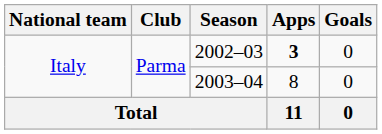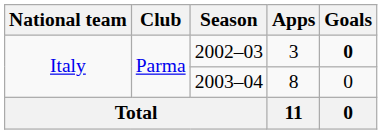2002–03 | Apps: bold -> normal
2002–03 | Goals: normal -> bold
